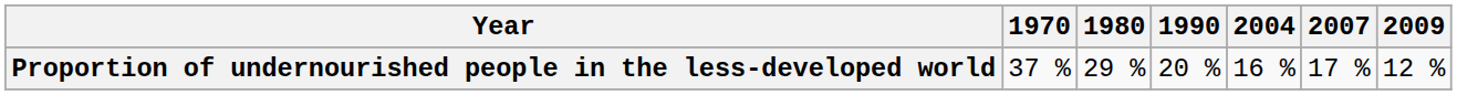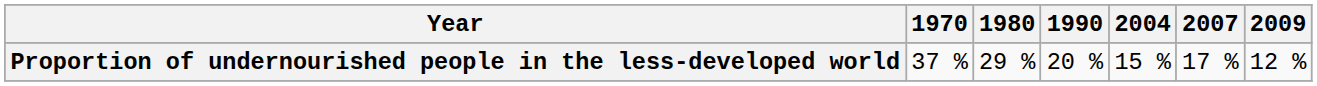row 2 | 2004: 16 % -> 15 %
